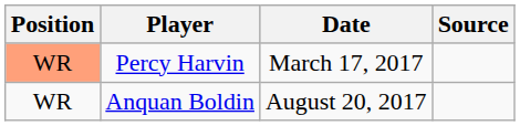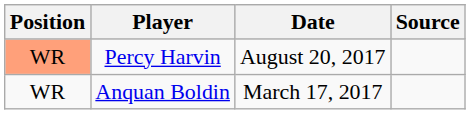Percy Harvin | Date: March 17, 2017 -> August 20, 2017
Anquan Boldin | Date: August 20, 2017 -> March 17, 2017
